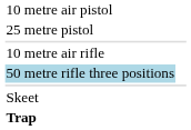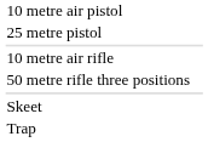50 metre rifle three positions | column 1: lightblue background -> no background
Trap | column 1: bold -> normal
